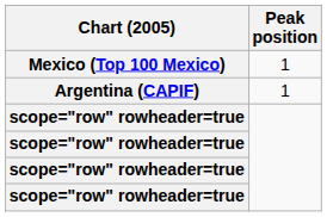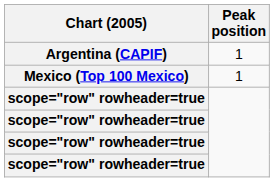rows swapped: Argentina (CAPIF) <-> Mexico (Top 100 Mexico)
